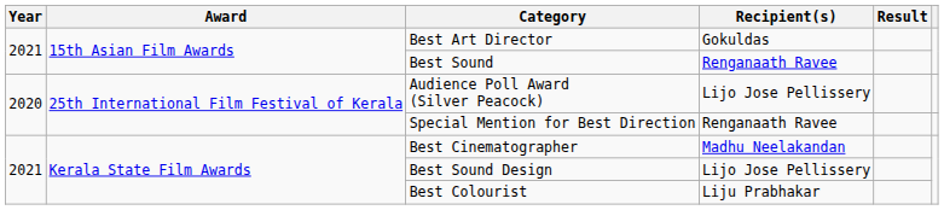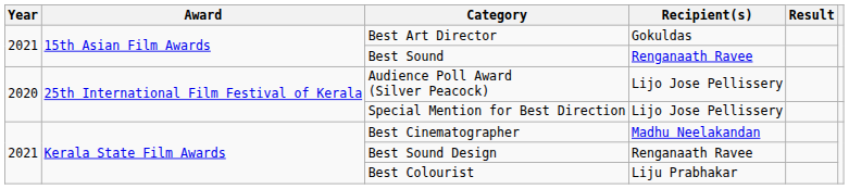Special Mention for Best Direction | Recipient(s): Renganaath Ravee -> Lijo Jose Pellissery
Best Sound Design | Recipient(s): Lijo Jose Pellissery -> Renganaath Ravee
